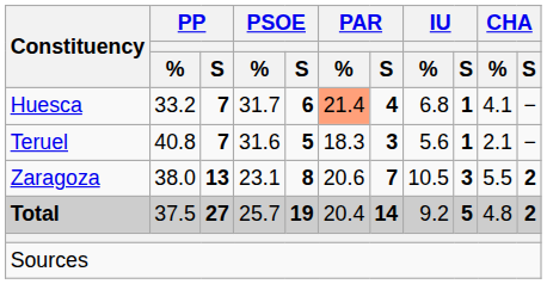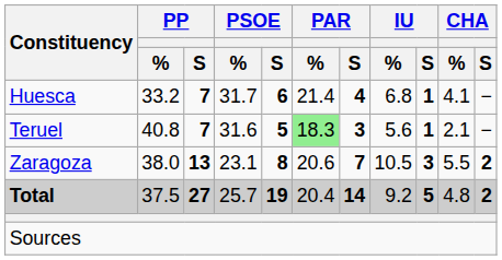Huesca | PAR / %: lightsalmon background -> no background
Teruel | PAR / %: no background -> lightgreen background
